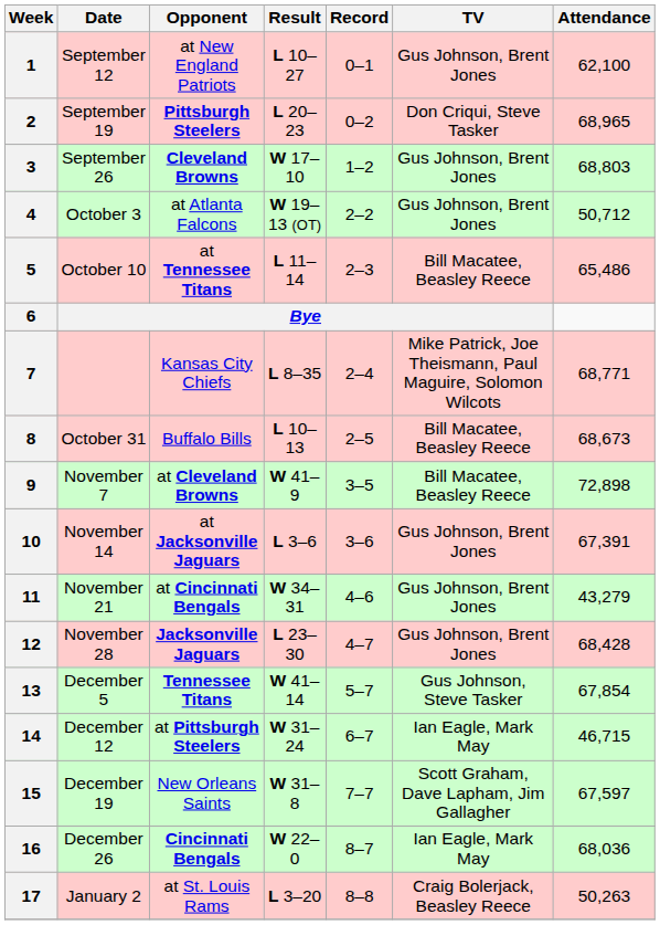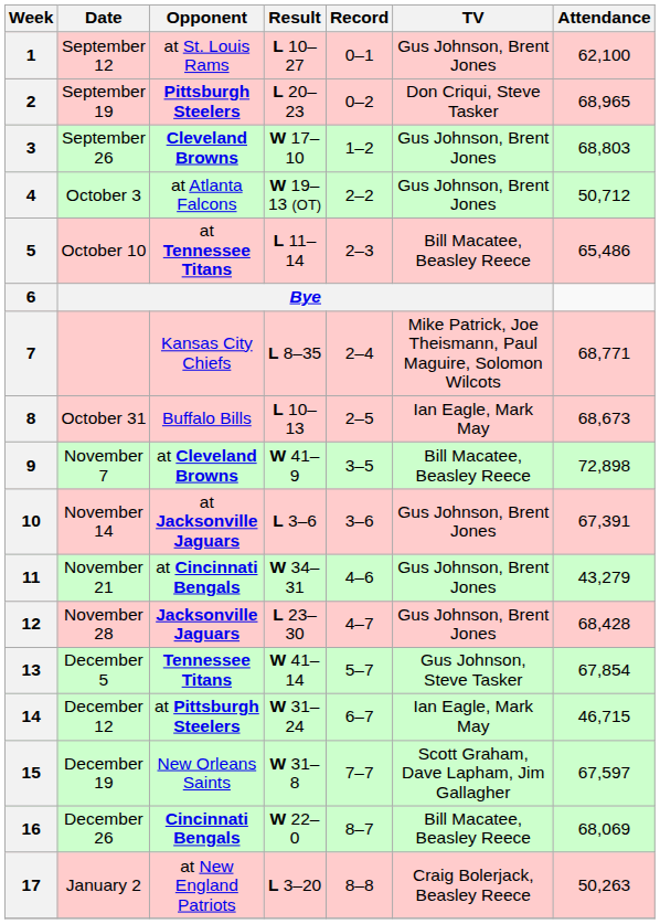1 | Opponent: at New England Patriots -> at St. Louis Rams
8 | TV: Bill Macatee, Beasley Reece -> Ian Eagle, Mark May
16 | TV: Ian Eagle, Mark May -> Bill Macatee, Beasley Reece
16 | Attendance: 68,036 -> 68,069
17 | Opponent: at St. Louis Rams -> at New England Patriots
